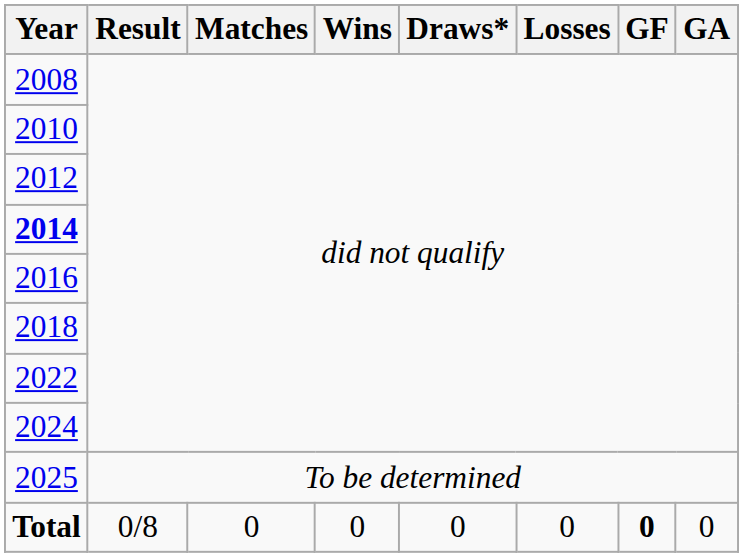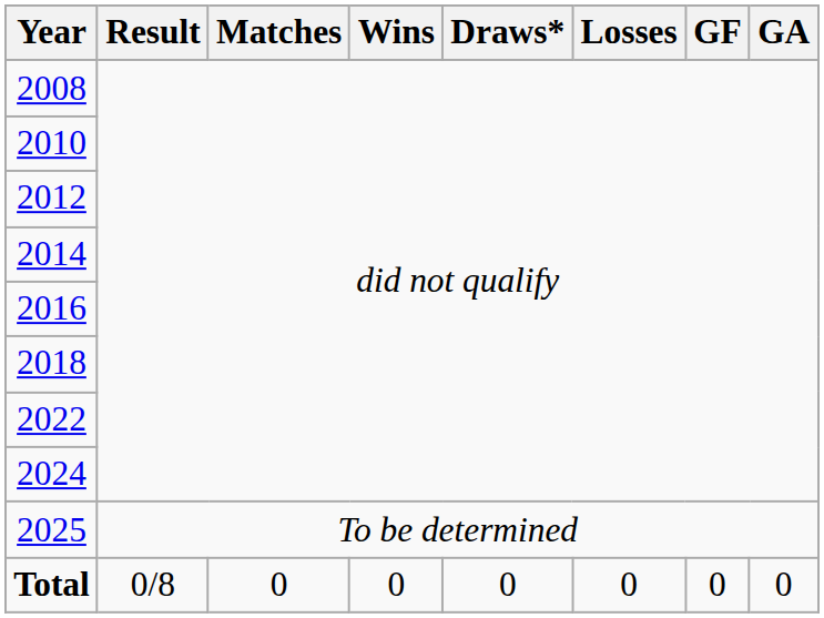2014 | Year: bold -> normal
Total | GF: bold -> normal
